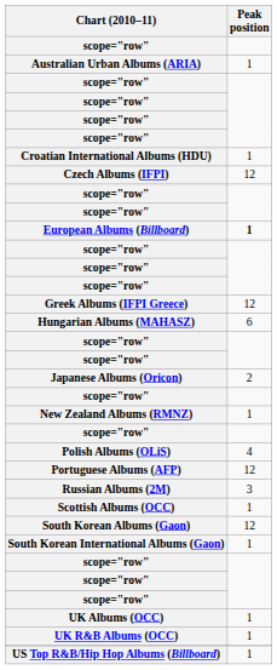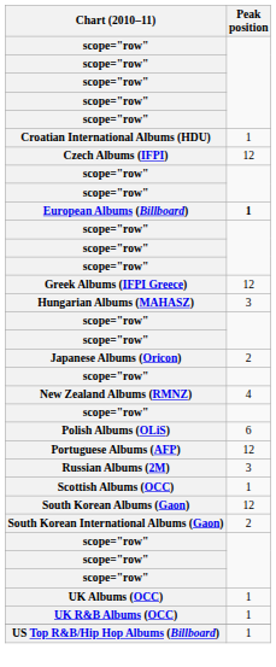- row: Australian Urban Albums (ARIA) | 1
Hungarian Albums (MAHASZ) | Peak position: 6 -> 3
New Zealand Albums (RMNZ) | Peak position: 1 -> 4
Polish Albums (OLiS) | Peak position: 4 -> 6
South Korean International Albums (Gaon) | Peak position: 1 -> 2
